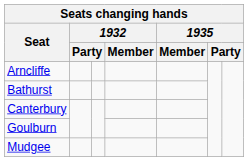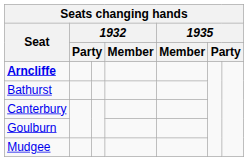Arncliffe | Seat: normal -> bold
